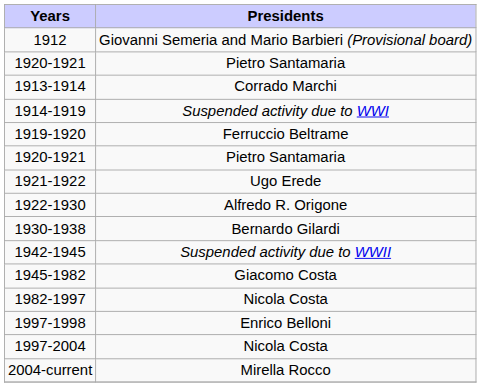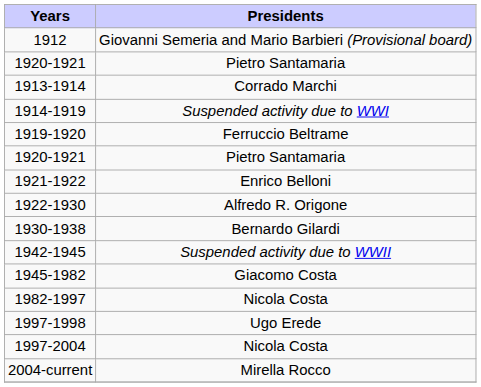row 8 | Presidents: Ugo Erede -> Enrico Belloni
row 14 | Presidents: Enrico Belloni -> Ugo Erede
